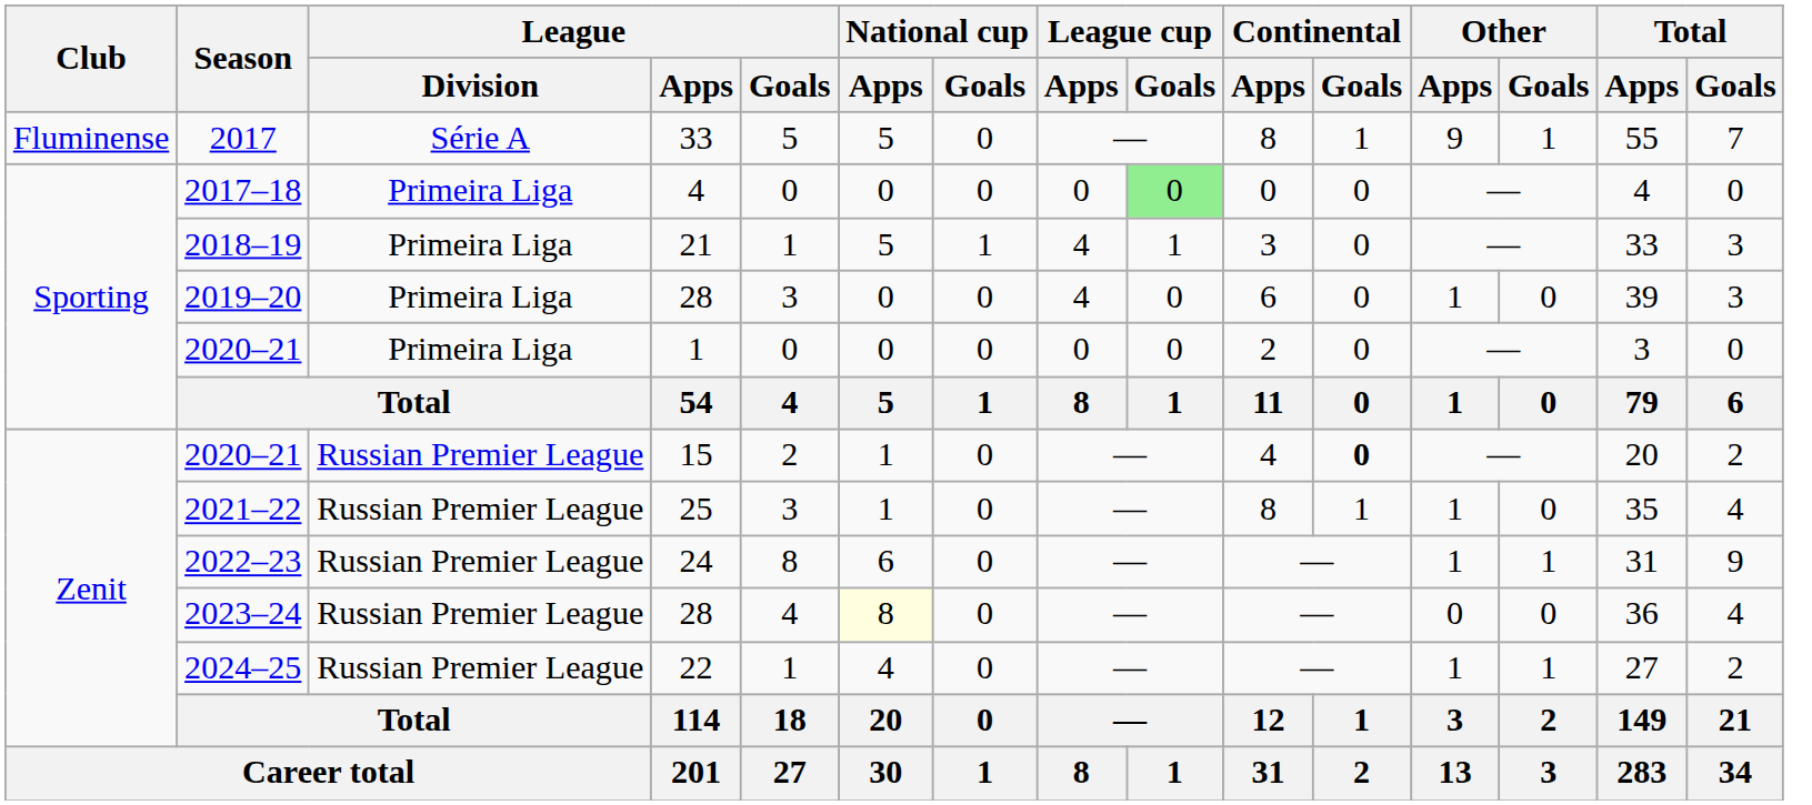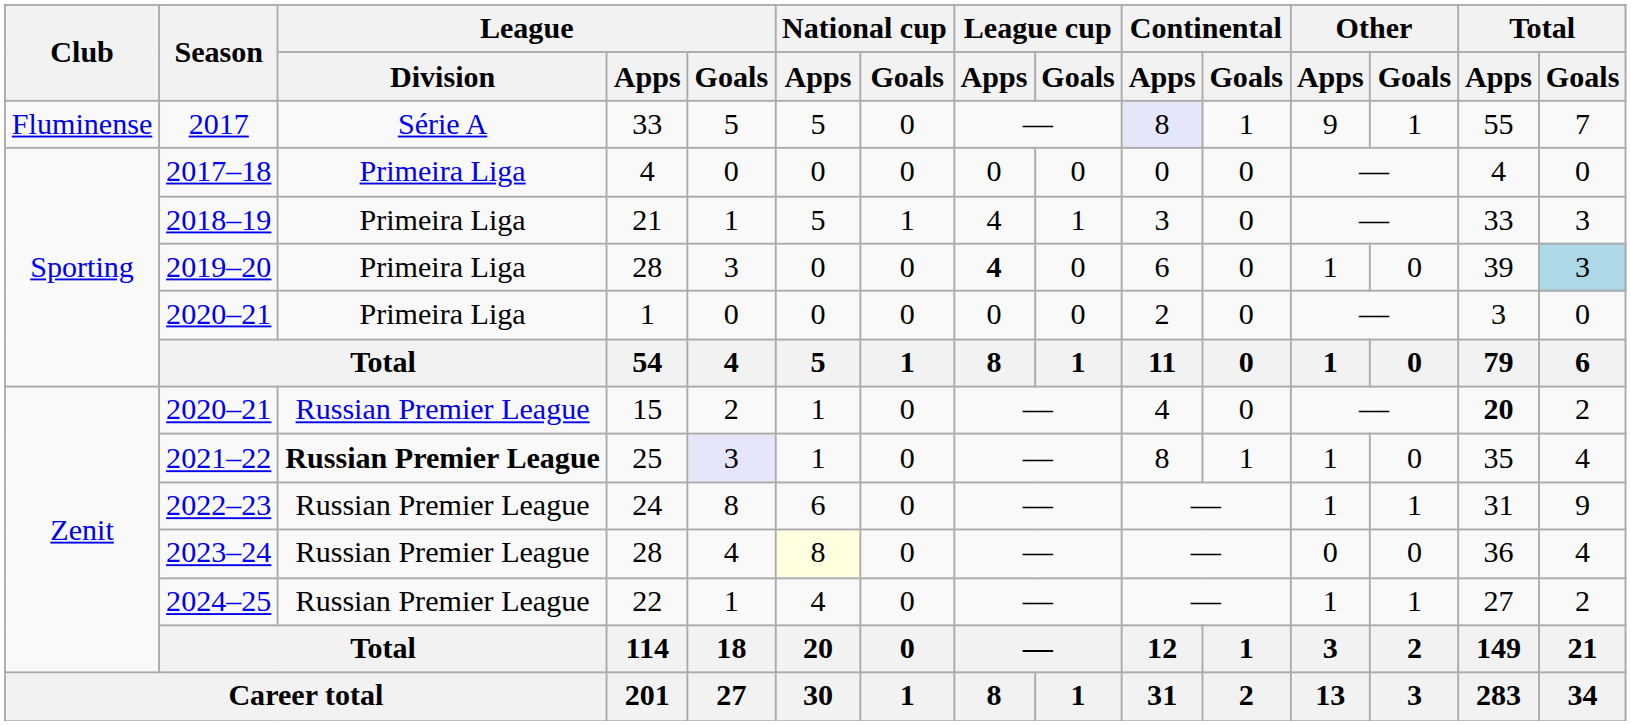2017 | Continental / Apps: no background -> lavender background
2017–18 | League cup / Goals: lightgreen background -> no background
2019–20 | League cup / Apps: normal -> bold
2019–20 | Total / Goals: no background -> lightblue background
2020–21 / 15 | Continental / Goals: bold -> normal
2020–21 / 15 | Total / Apps: normal -> bold
2021–22 | League / Division: normal -> bold
2021–22 | League / Goals: no background -> lavender background
